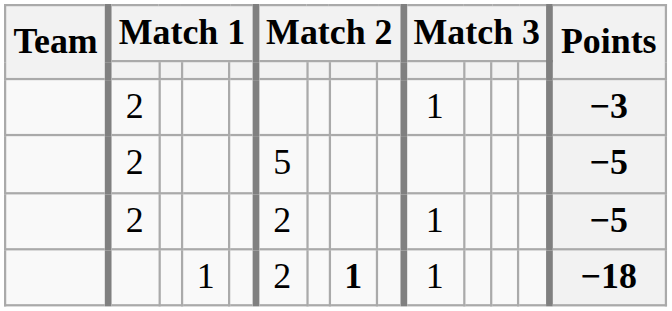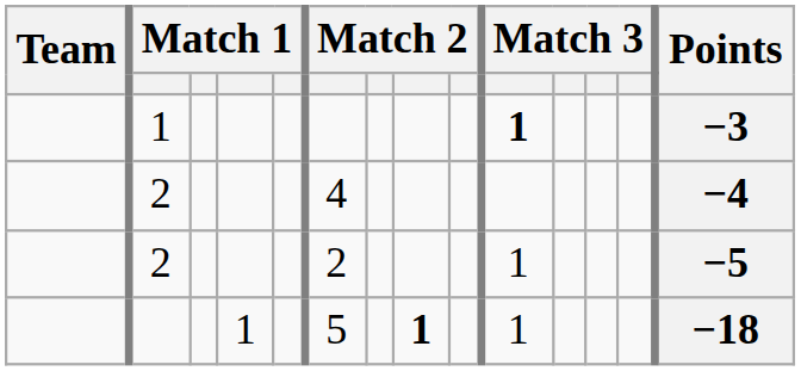row 3 | column 2: 2 -> 1
row 3 | column 10: normal -> bold
row 4 | column 6: 5 -> 4
row 4 | Points: −5 -> −4
row 6 | column 6: 2 -> 5
